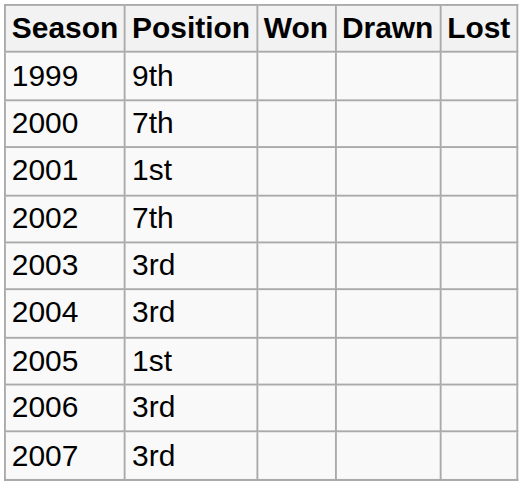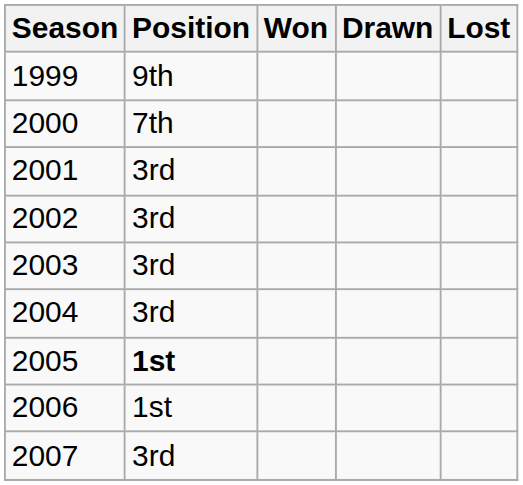2001 | Position: 1st -> 3rd
2002 | Position: 7th -> 3rd
2005 | Position: normal -> bold
2006 | Position: 3rd -> 1st
